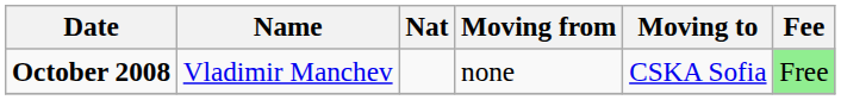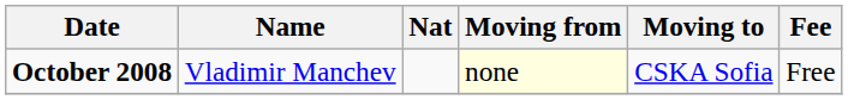October 2008 | Moving from: no background -> lightyellow background
October 2008 | Fee: lightgreen background -> no background
